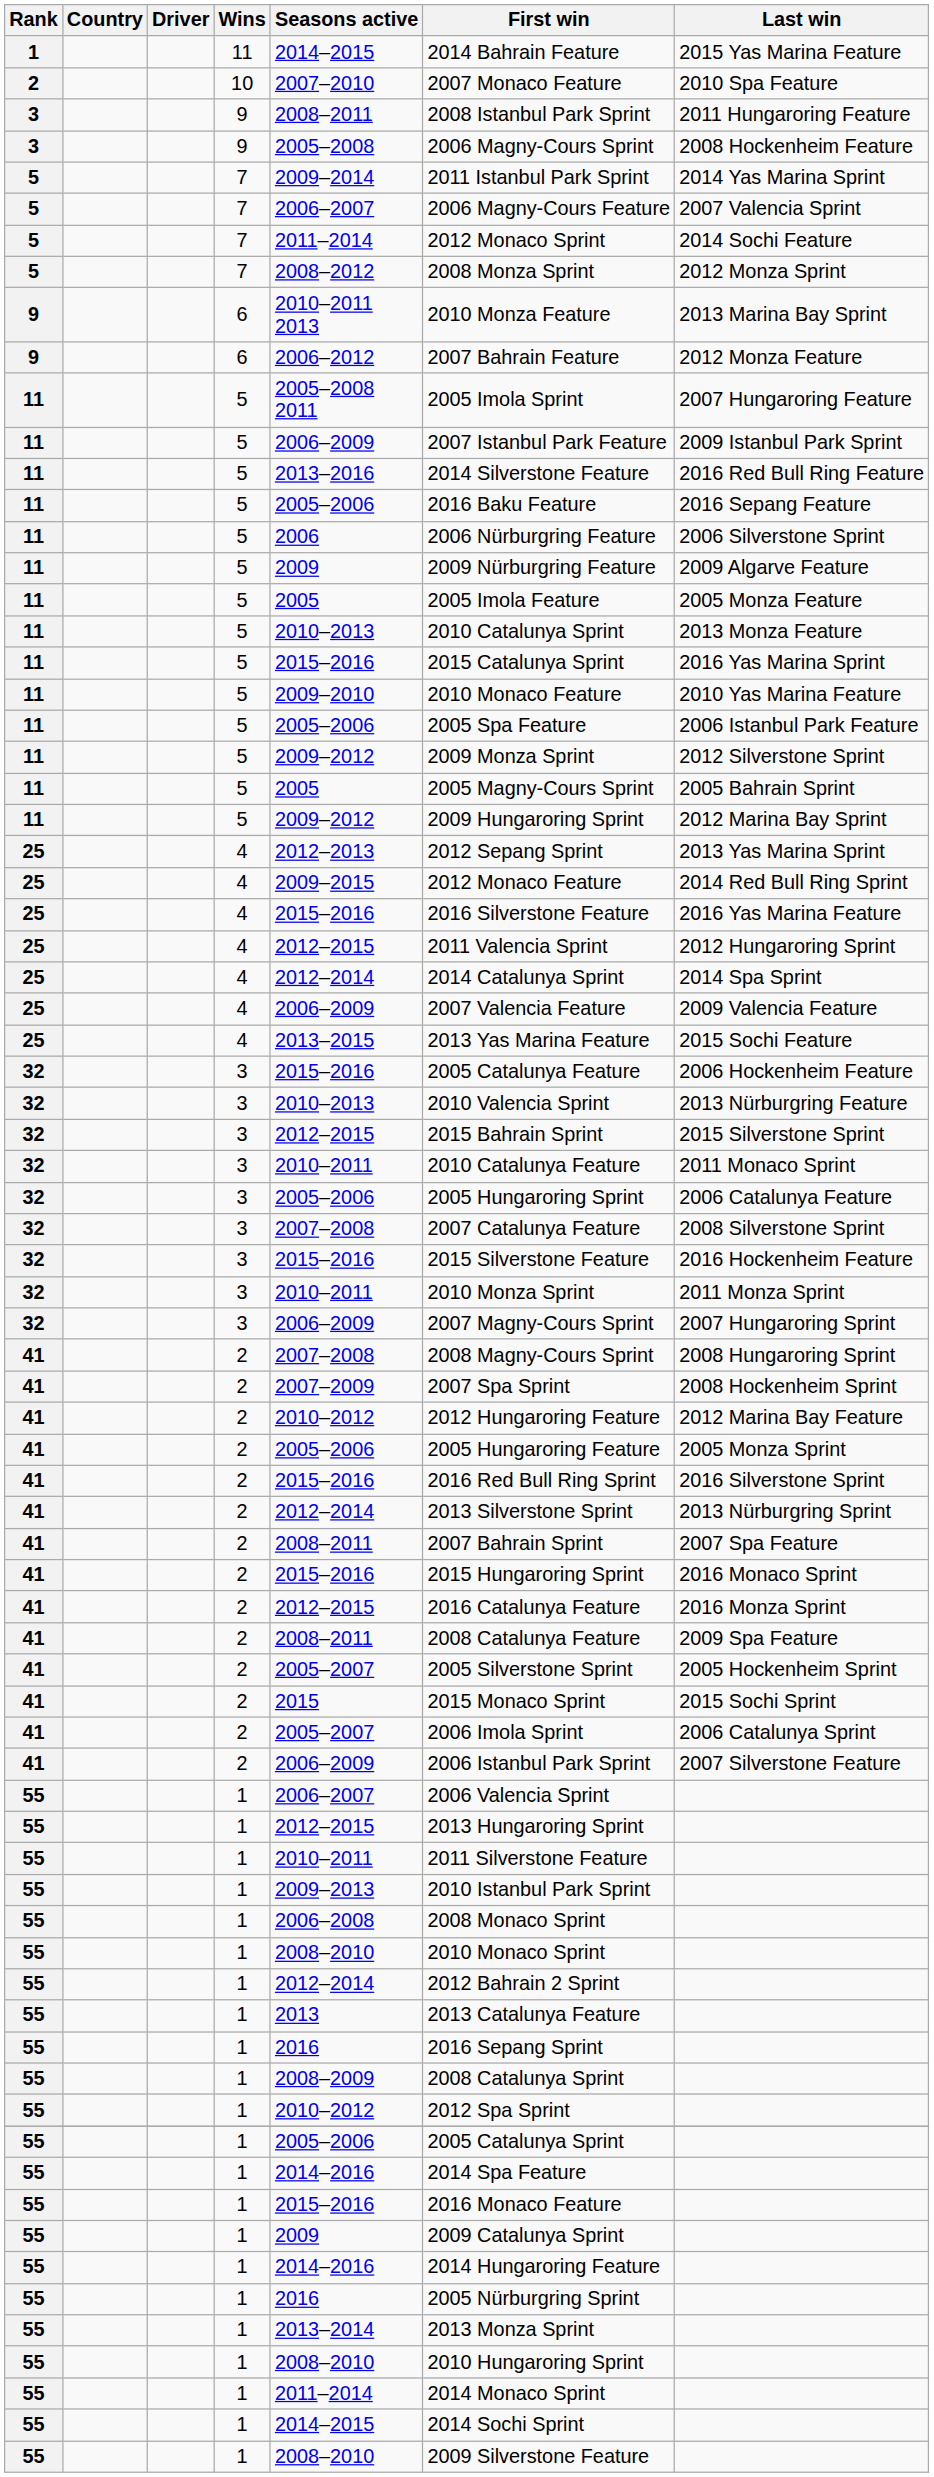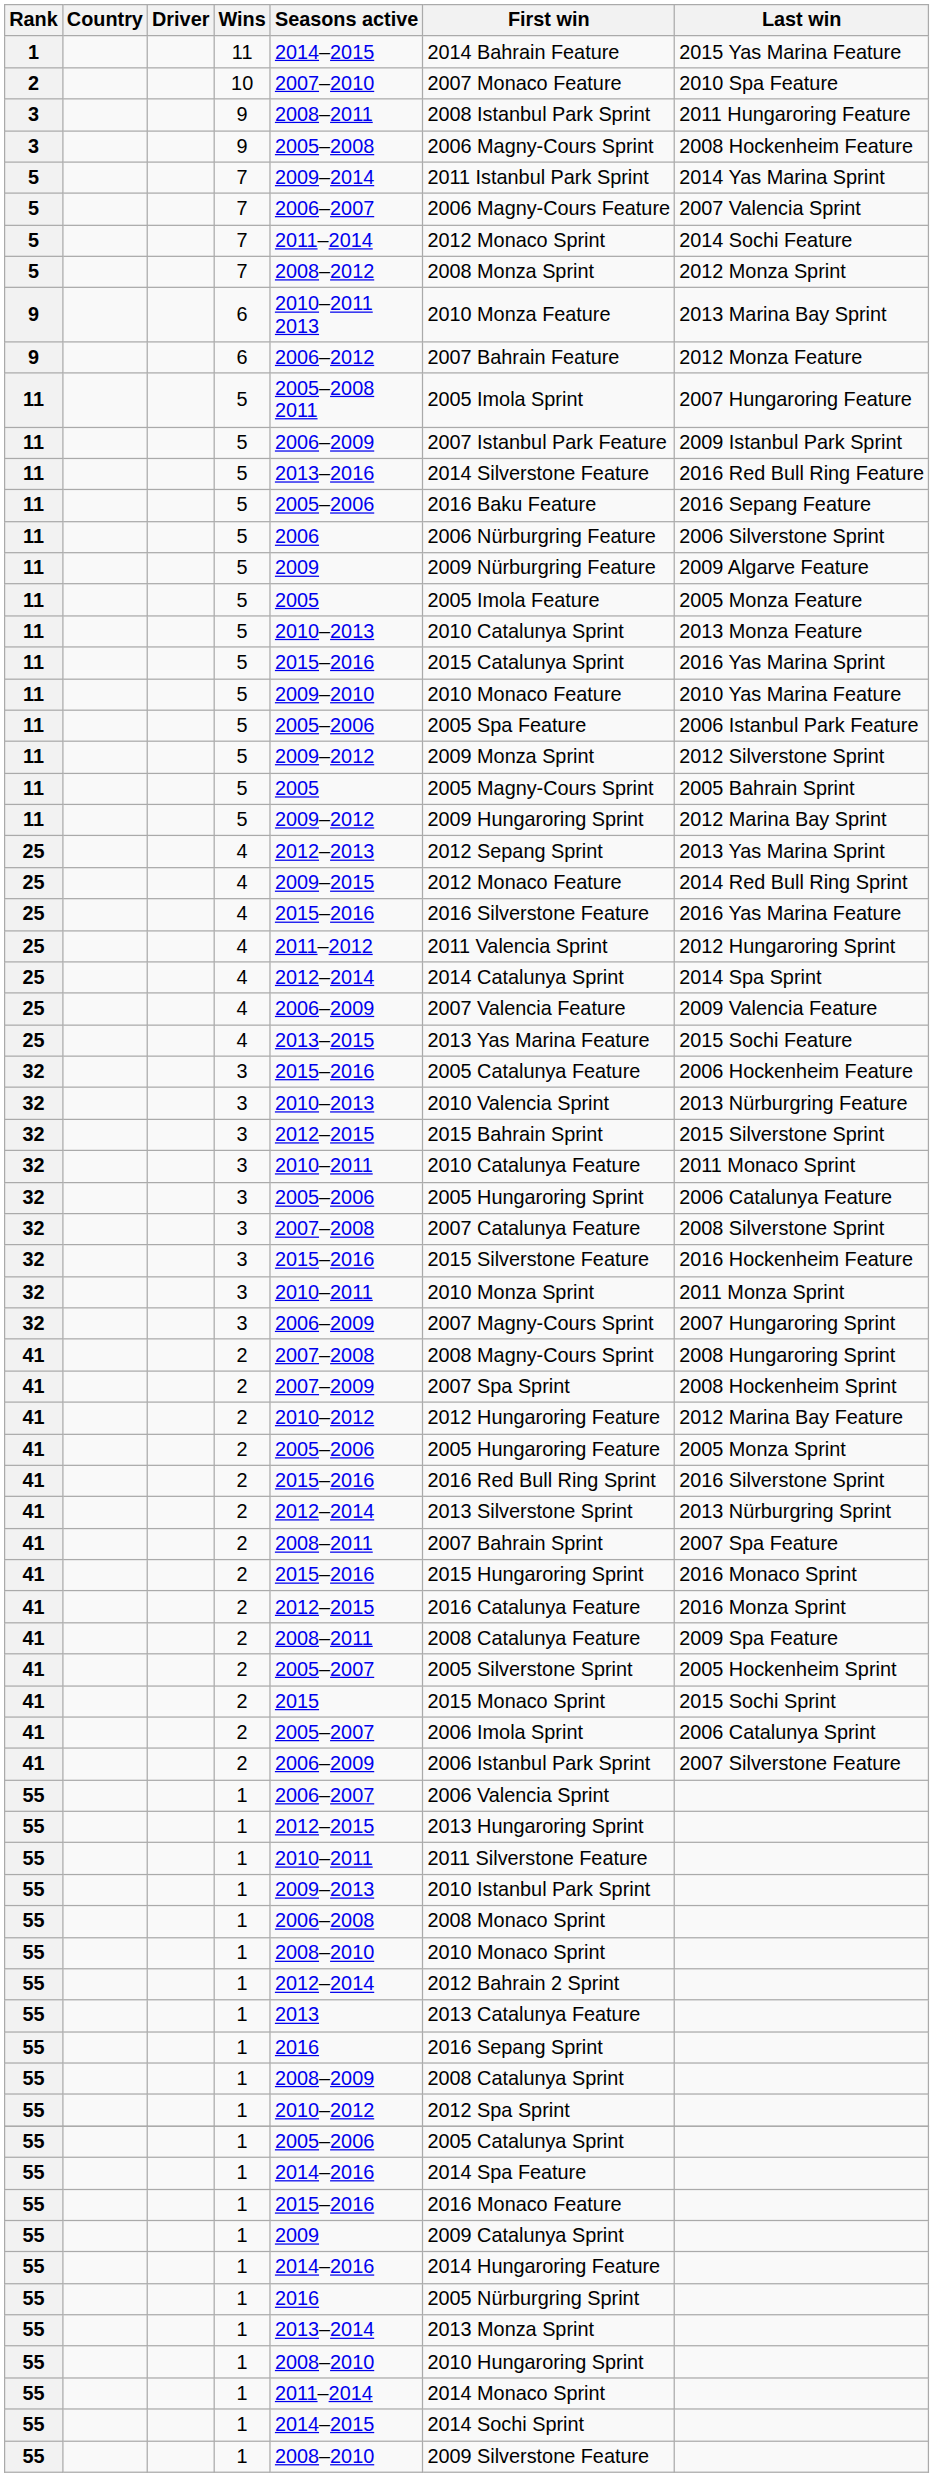row 29 | Seasons active: 2012–2015 -> 2011–2012
